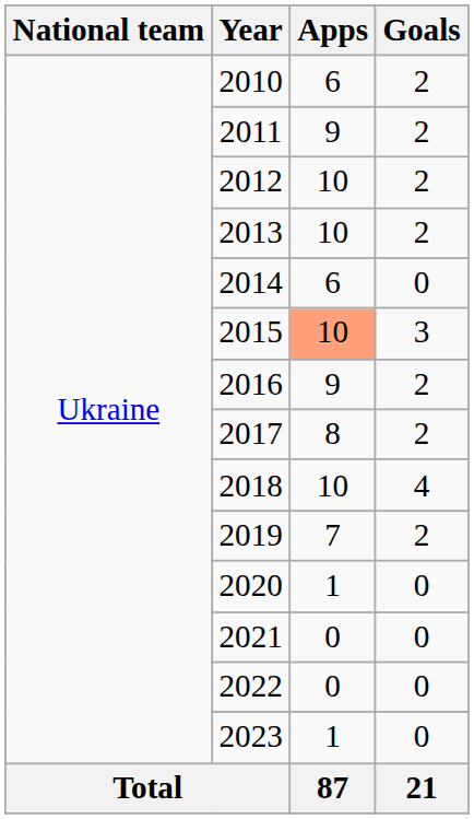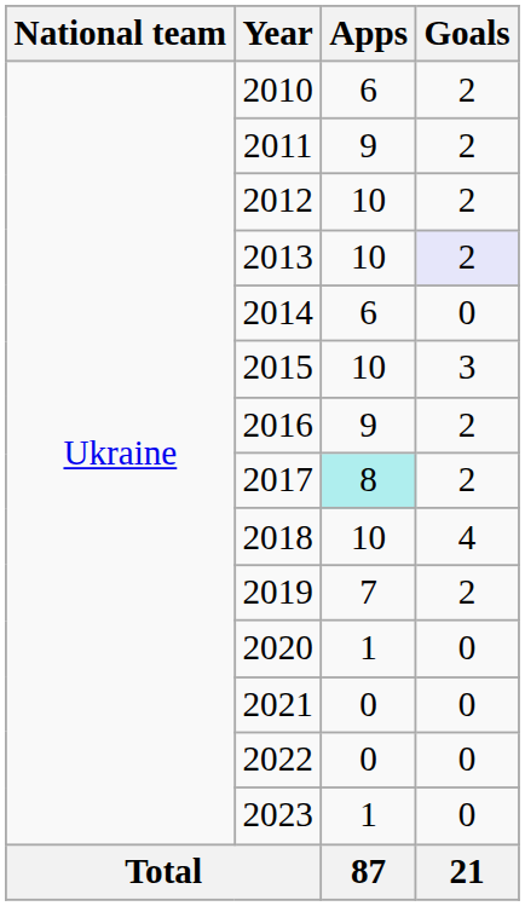2013 | Goals: no background -> lavender background
2015 | Apps: lightsalmon background -> no background
2017 | Apps: no background -> paleturquoise background
